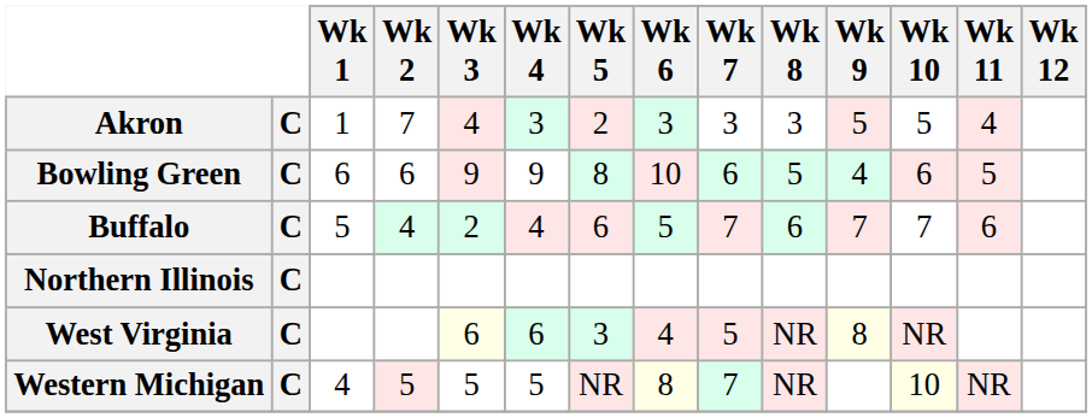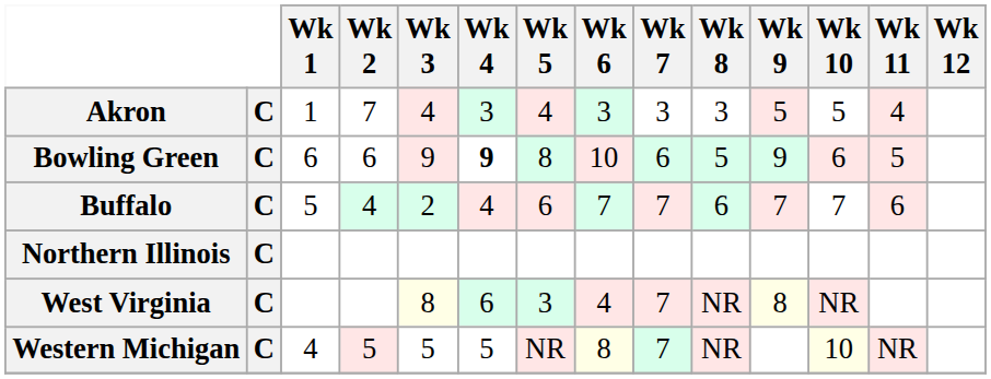Akron | Wk 5: 2 -> 4
Bowling Green | Wk 4: normal -> bold
Bowling Green | Wk 9: 4 -> 9
Buffalo | Wk 6: 5 -> 7
West Virginia | Wk 3: 6 -> 8
West Virginia | Wk 7: 5 -> 7
